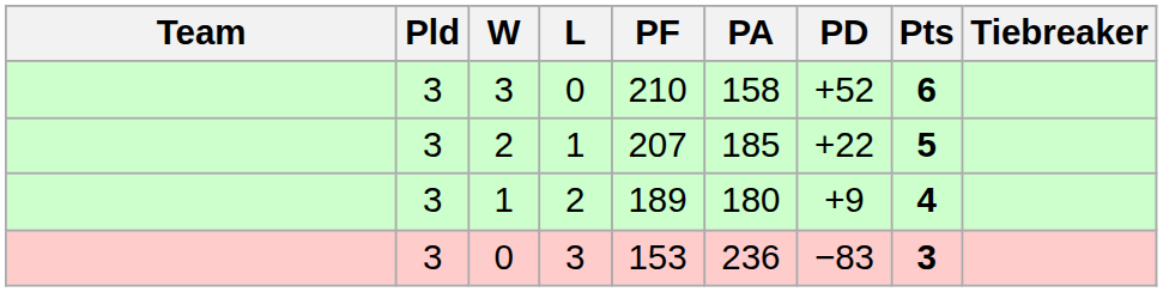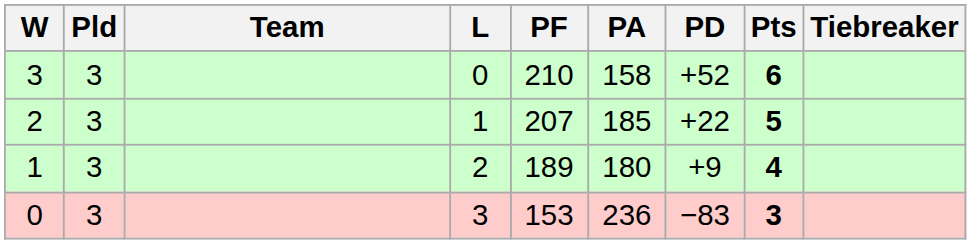columns swapped: Team <-> W
